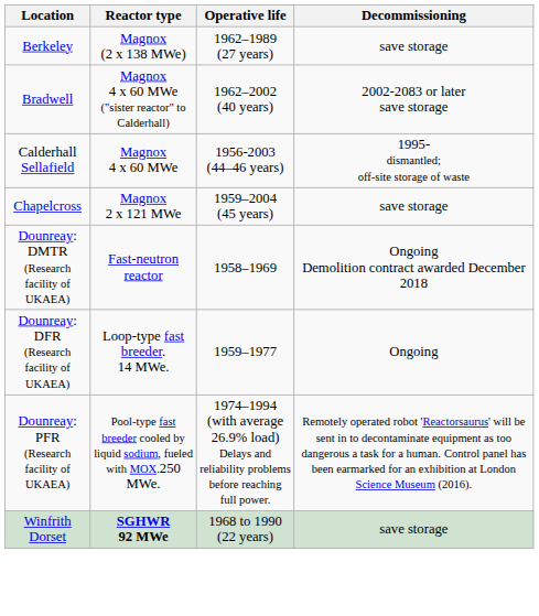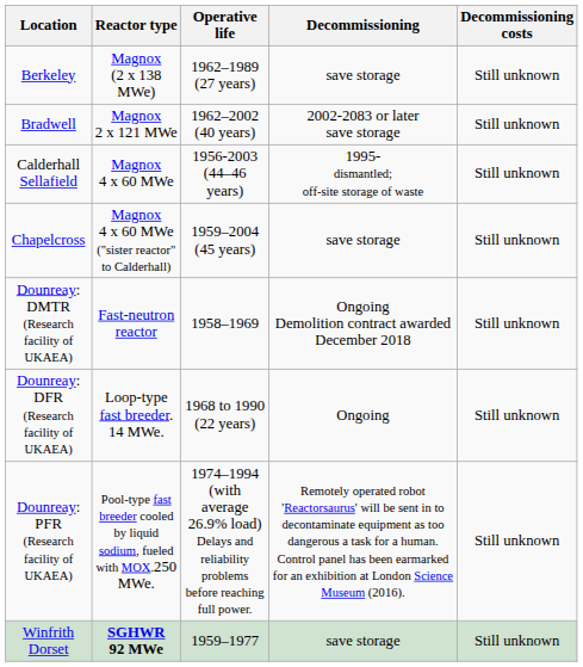+ column: Decommissioning costs | Still unknown | Still unknown | Still unknown | Still unknown | Still unknown | Still unknown | Still unknown | Still unknown
Bradwell | Reactor type: Magnox 4 x 60 MWe ("sister reactor" to Calderhall) -> Magnox 2 x 121 MWe
Chapelcross | Reactor type: Magnox 2 x 121 MWe -> Magnox 4 x 60 MWe ("sister reactor" to Calderhall)
Dounreay: DFR (Research facility of UKAEA) | Operative life: 1959–1977 -> 1968 to 1990 (22 years)
Winfrith Dorset | Operative life: 1968 to 1990 (22 years) -> 1959–1977
